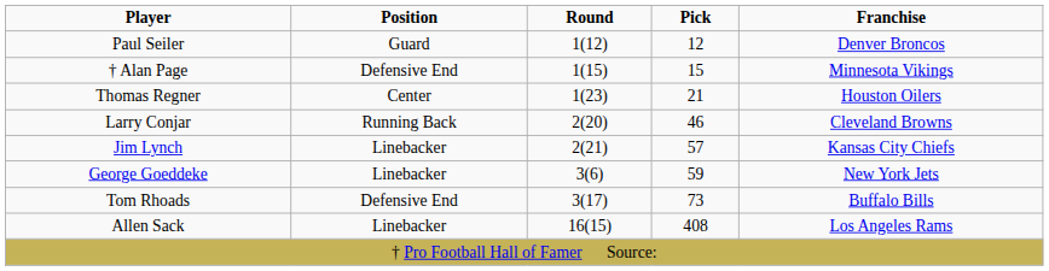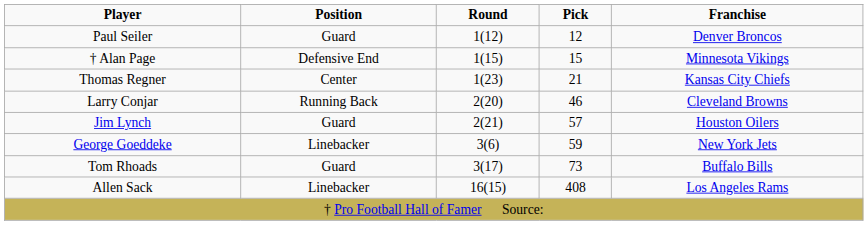Thomas Regner | Franchise: Houston Oilers -> Kansas City Chiefs
Jim Lynch | Position: Linebacker -> Guard
Jim Lynch | Franchise: Kansas City Chiefs -> Houston Oilers
Tom Rhoads | Position: Defensive End -> Guard
